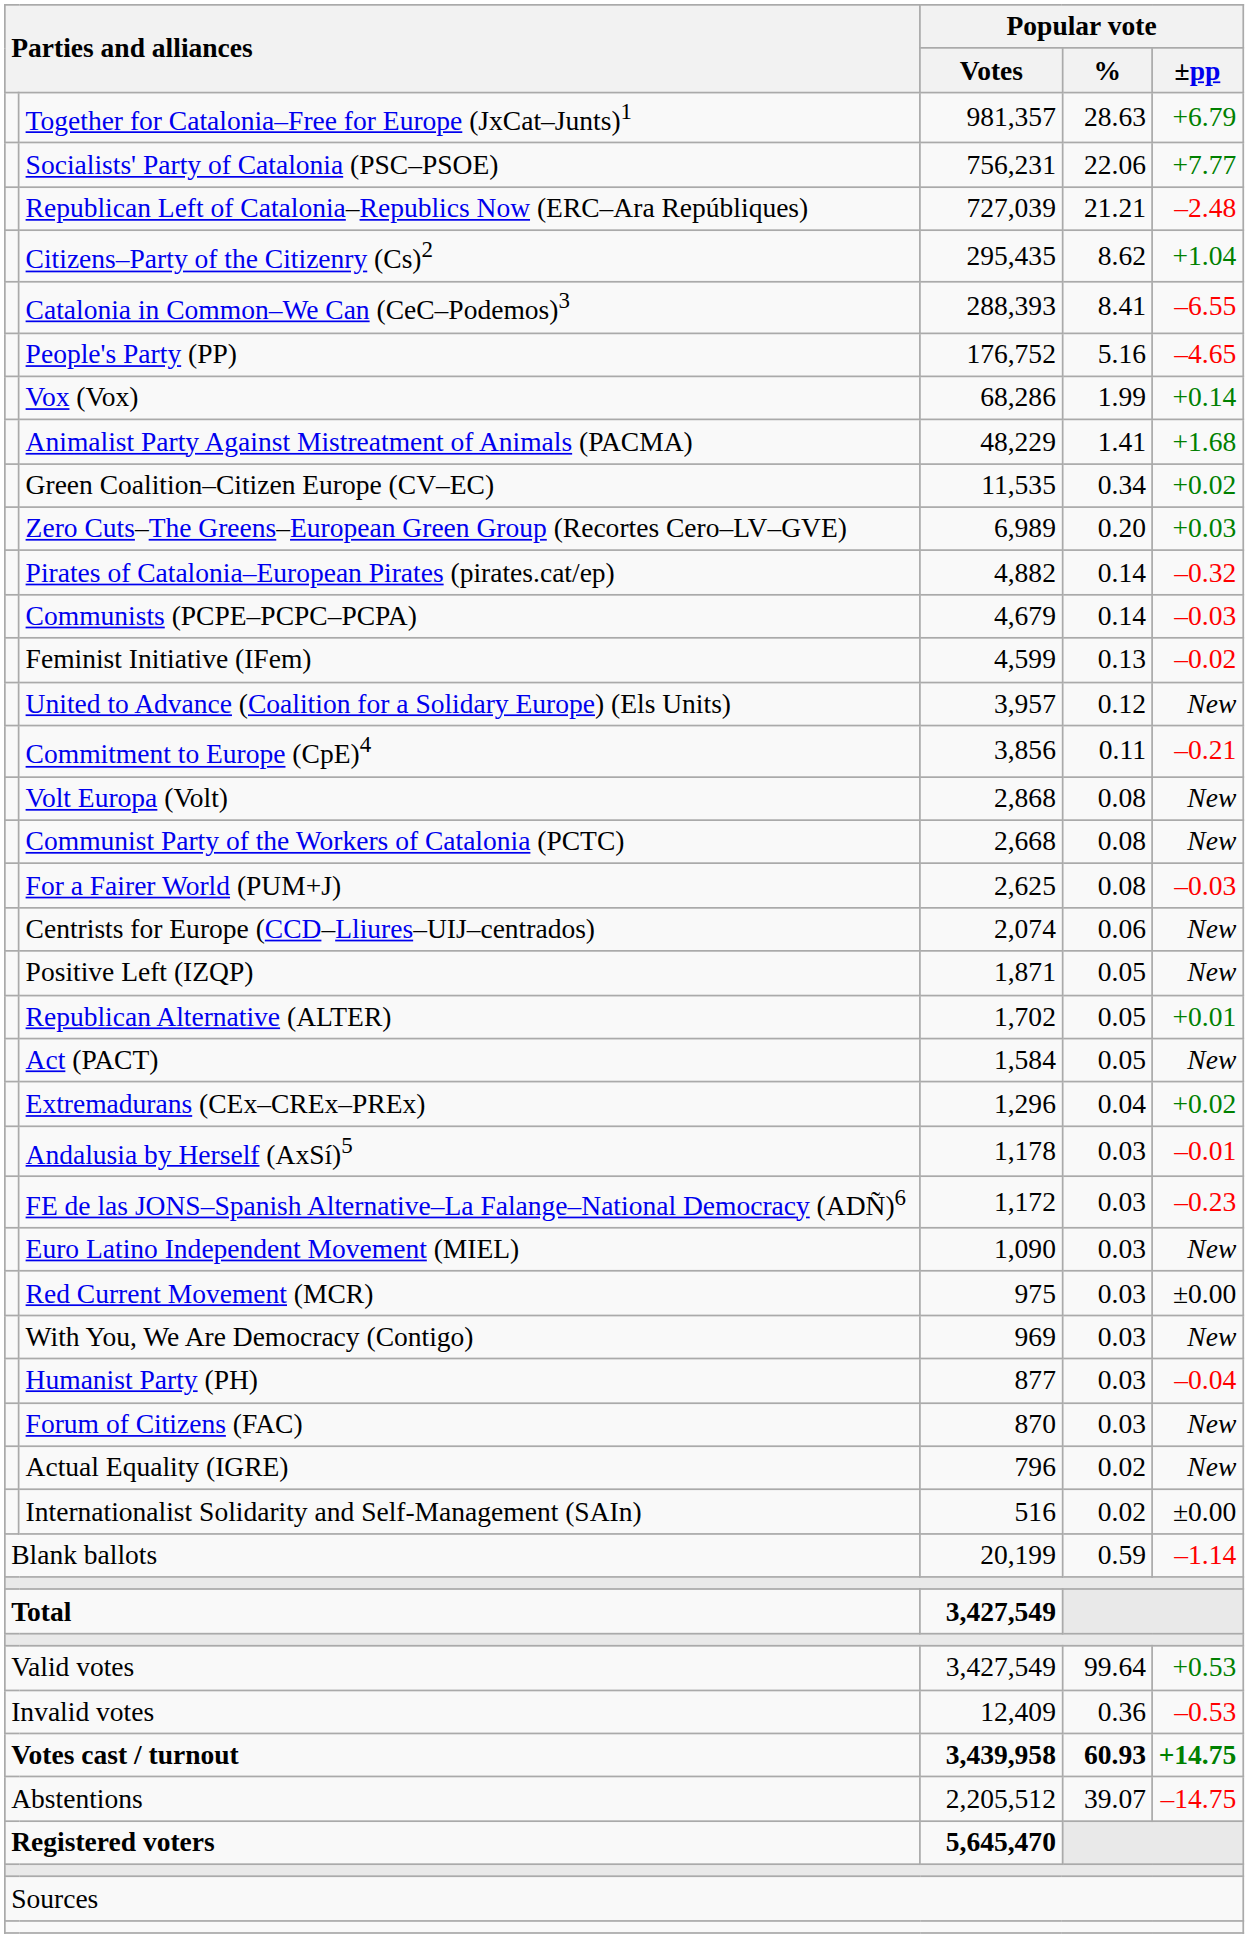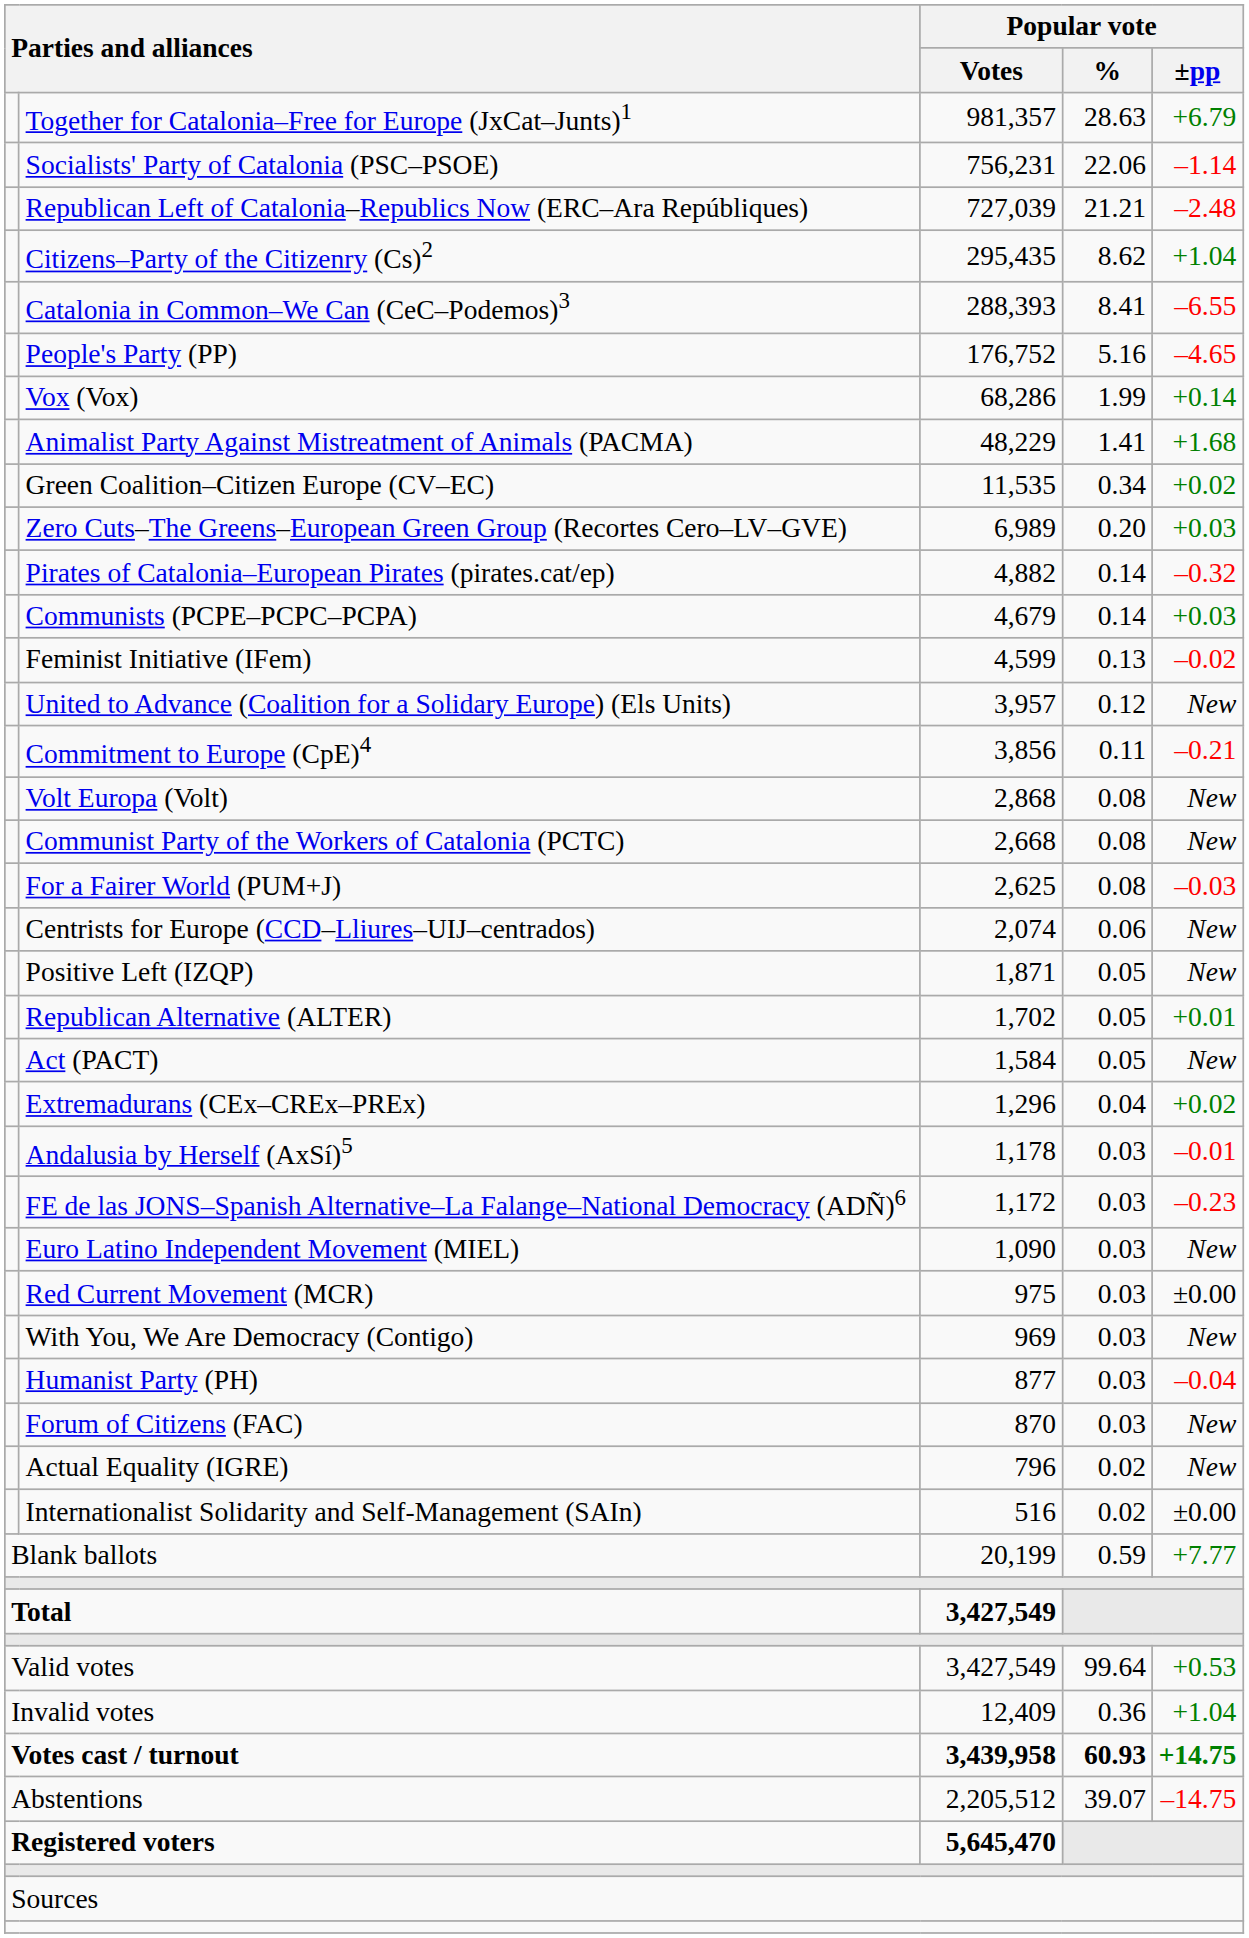Socialists' Party of Catalonia (PSC–PSOE) | Popular vote / ±pp: +7.77 -> –1.14
Communists (PCPE–PCPC–PCPA) | Popular vote / ±pp: –0.03 -> +0.03
Blank ballots | Popular vote / ±pp: –1.14 -> +7.77
Invalid votes | Popular vote / ±pp: –0.53 -> +1.04
